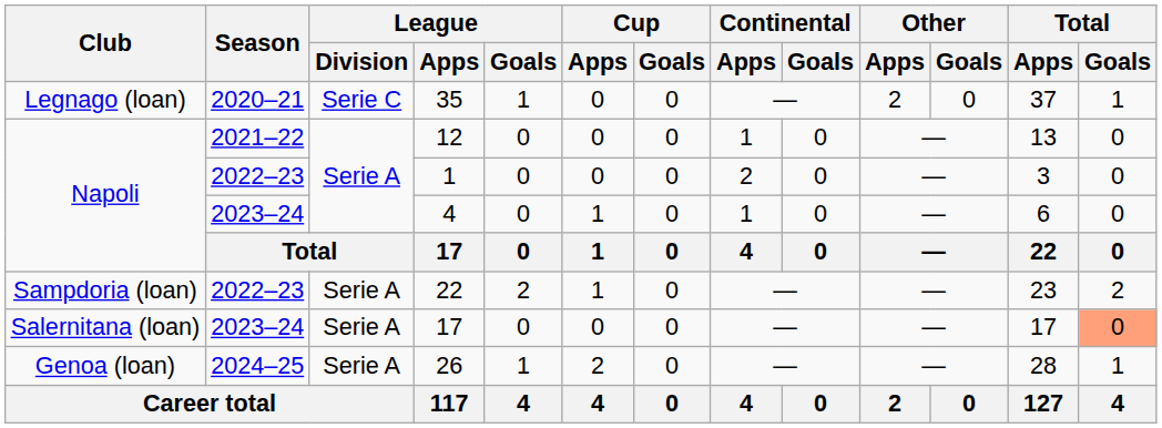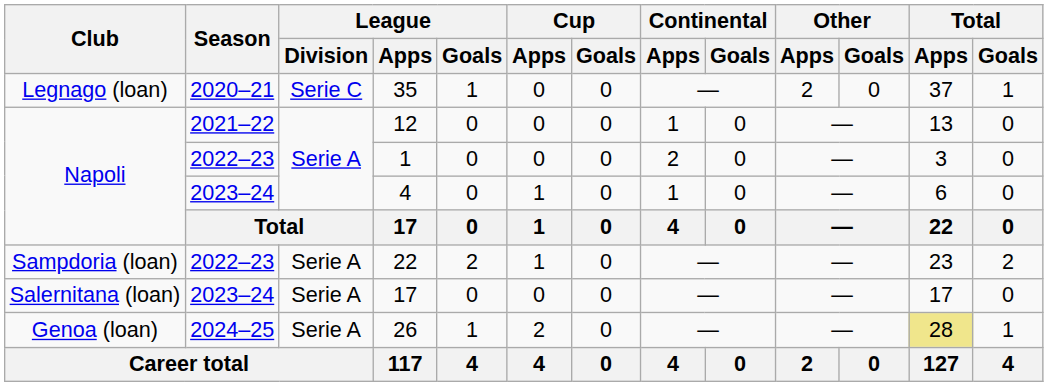Salernitana (loan) / 17 | Total / Goals: lightsalmon background -> no background
26 | Total / Apps: no background -> khaki background
